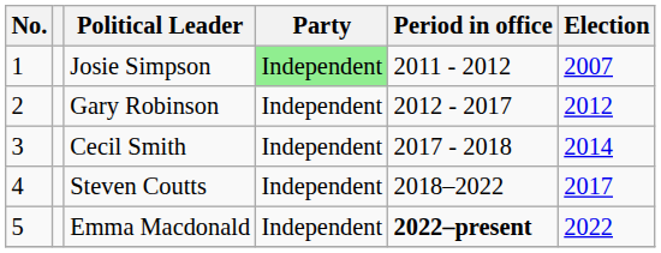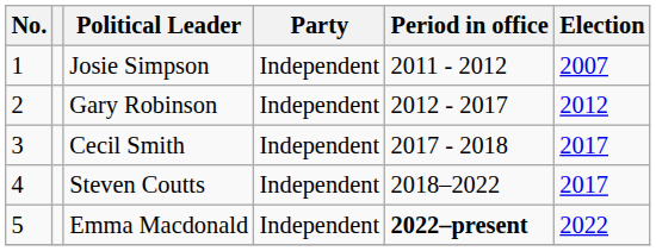Josie Simpson | Party: lightgreen background -> no background
Cecil Smith | Election: 2014 -> 2017
